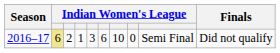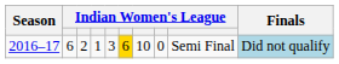2016–17 | column 2: khaki background -> no background
2016–17 | column 6: no background -> gold background
2016–17 | Finals: no background -> lightblue background
